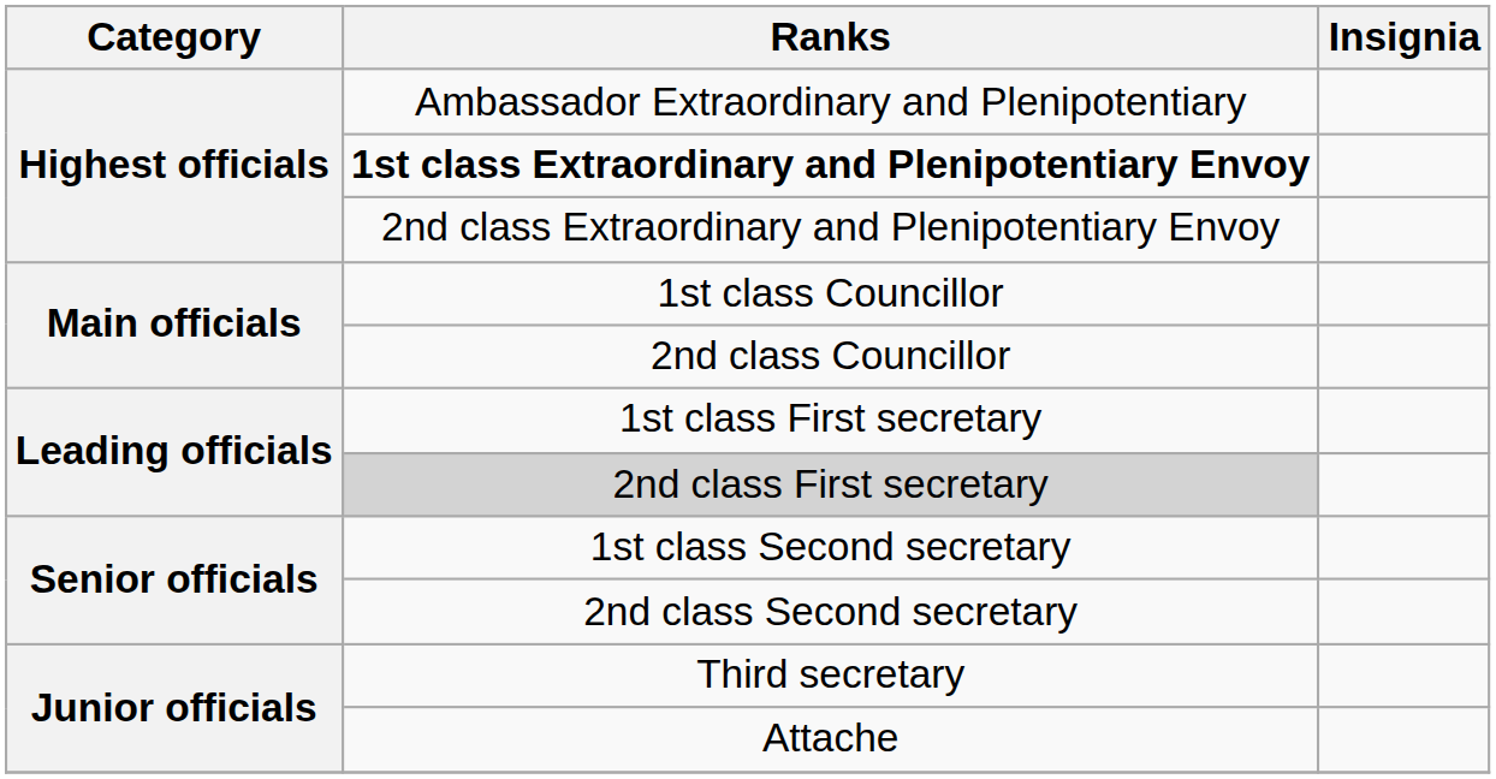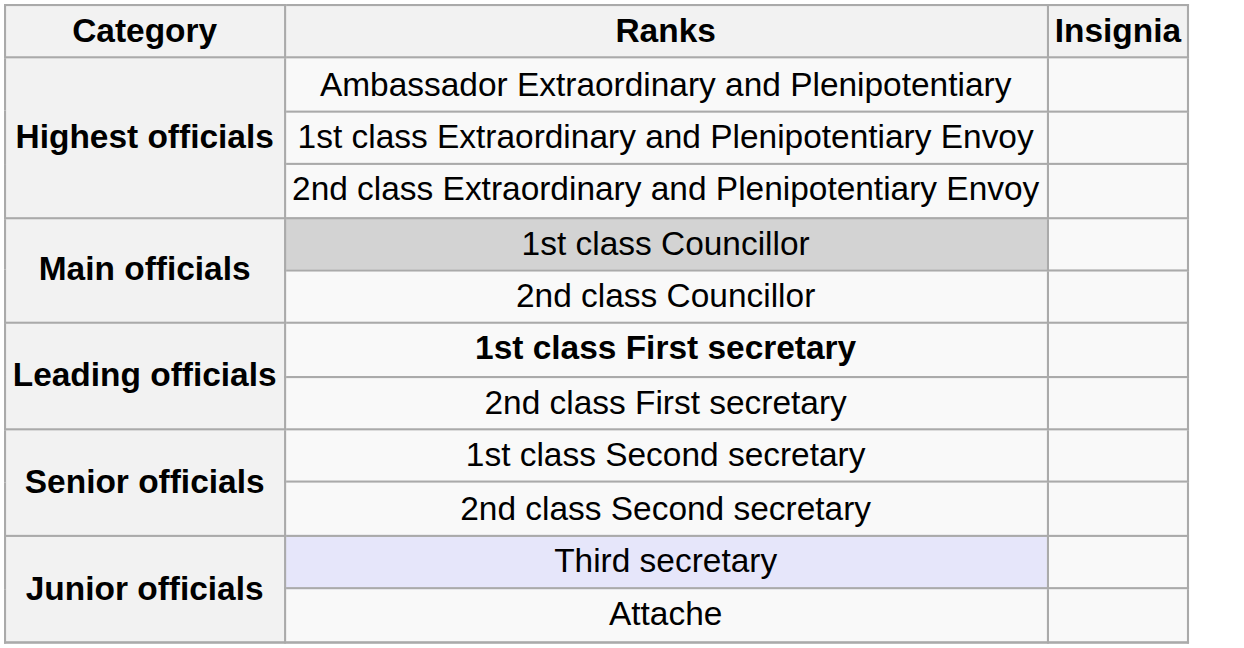1st class Extraordinary and Plenipotentiary Envoy | Ranks: bold -> normal
1st class Councillor | Ranks: no background -> lightgrey background
1st class First secretary | Ranks: normal -> bold
2nd class First secretary | Ranks: lightgrey background -> no background
Third secretary | Ranks: no background -> lavender background
